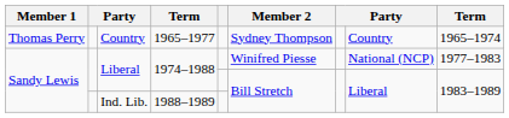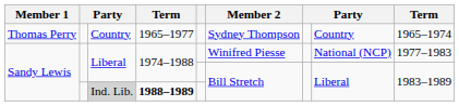Ind. Lib. | column 3: no background -> lightgrey background
Ind. Lib. | column 4: normal -> bold
